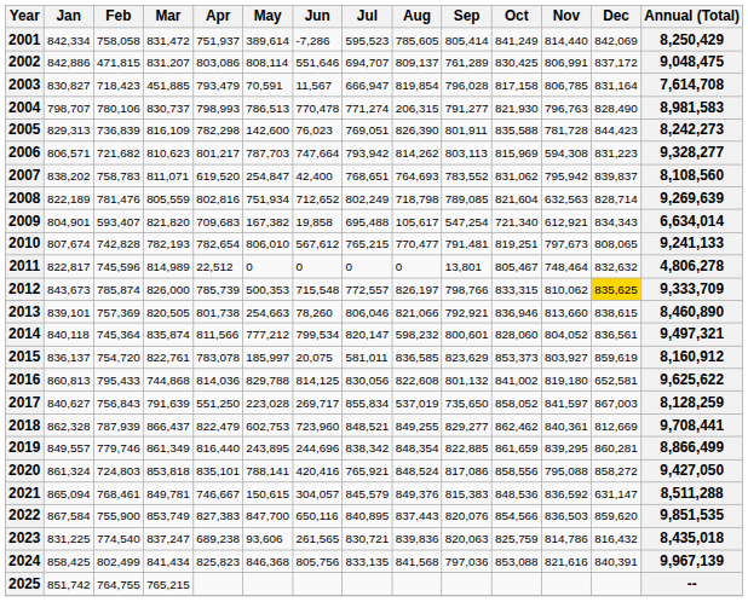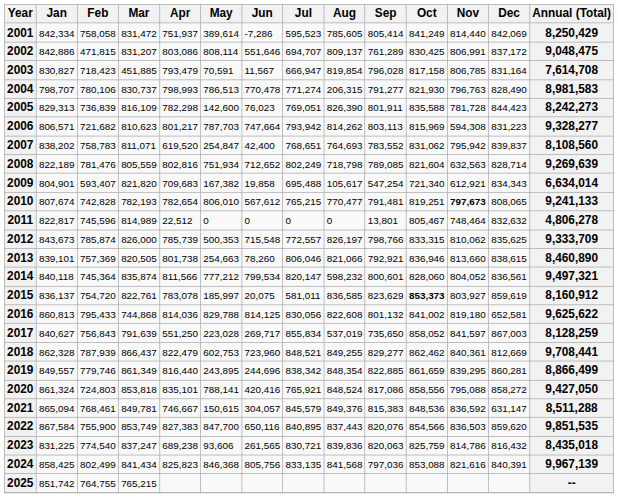2010 | Nov: normal -> bold
2012 | Dec: gold background -> no background
2015 | Oct: normal -> bold
